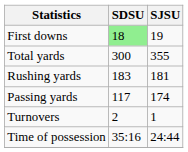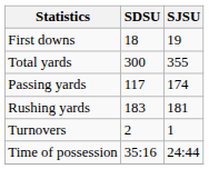First downs | SDSU: lightgreen background -> no background
rows swapped: Rushing yards <-> Passing yards
